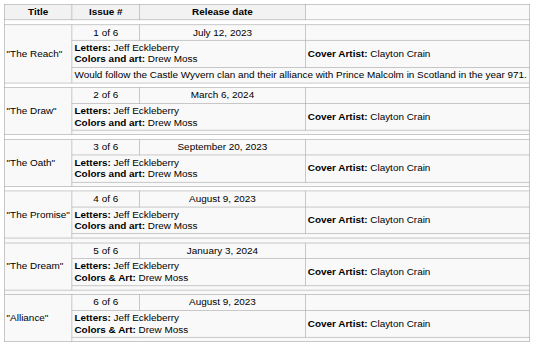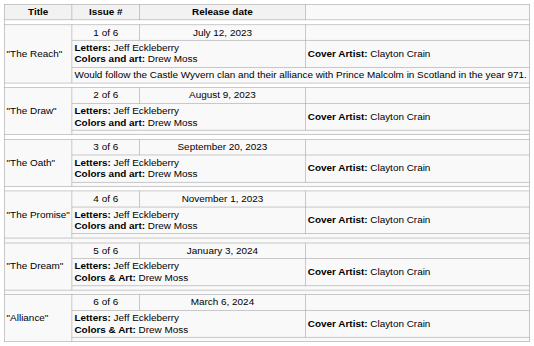2 of 6 | Release date: March 6, 2024 -> August 9, 2023
4 of 6 | Release date: August 9, 2023 -> November 1, 2023
6 of 6 | Release date: August 9, 2023 -> March 6, 2024
